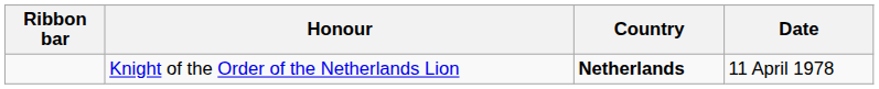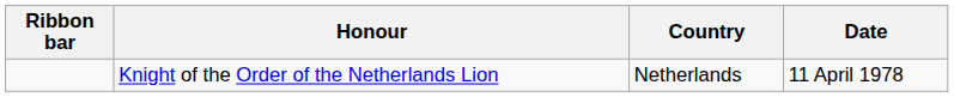Knight of the Order of the Netherlands Lion | Country: bold -> normal
